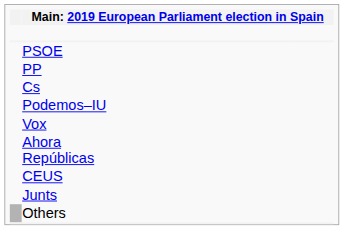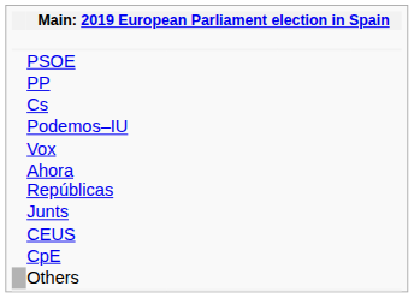rows swapped: Junts <-> CEUS
+ row: CpE
